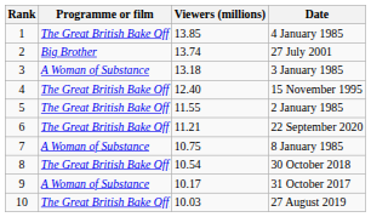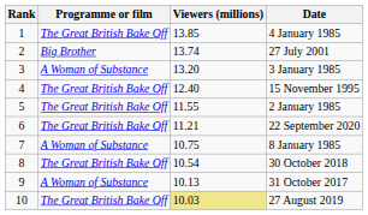3 January 1985 | Viewers (millions): 13.18 -> 13.20
31 October 2017 | Viewers (millions): 10.17 -> 10.13
27 August 2019 | Viewers (millions): no background -> khaki background
